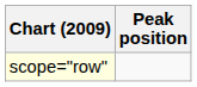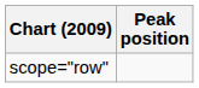scope="row" | Chart (2009): lightyellow background -> no background
